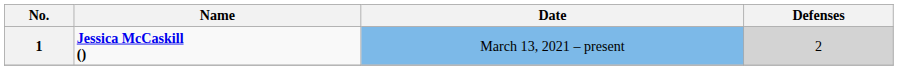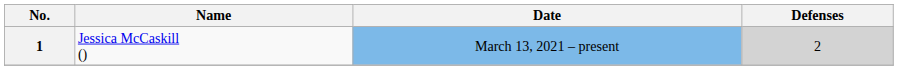1 | Name: bold -> normal
